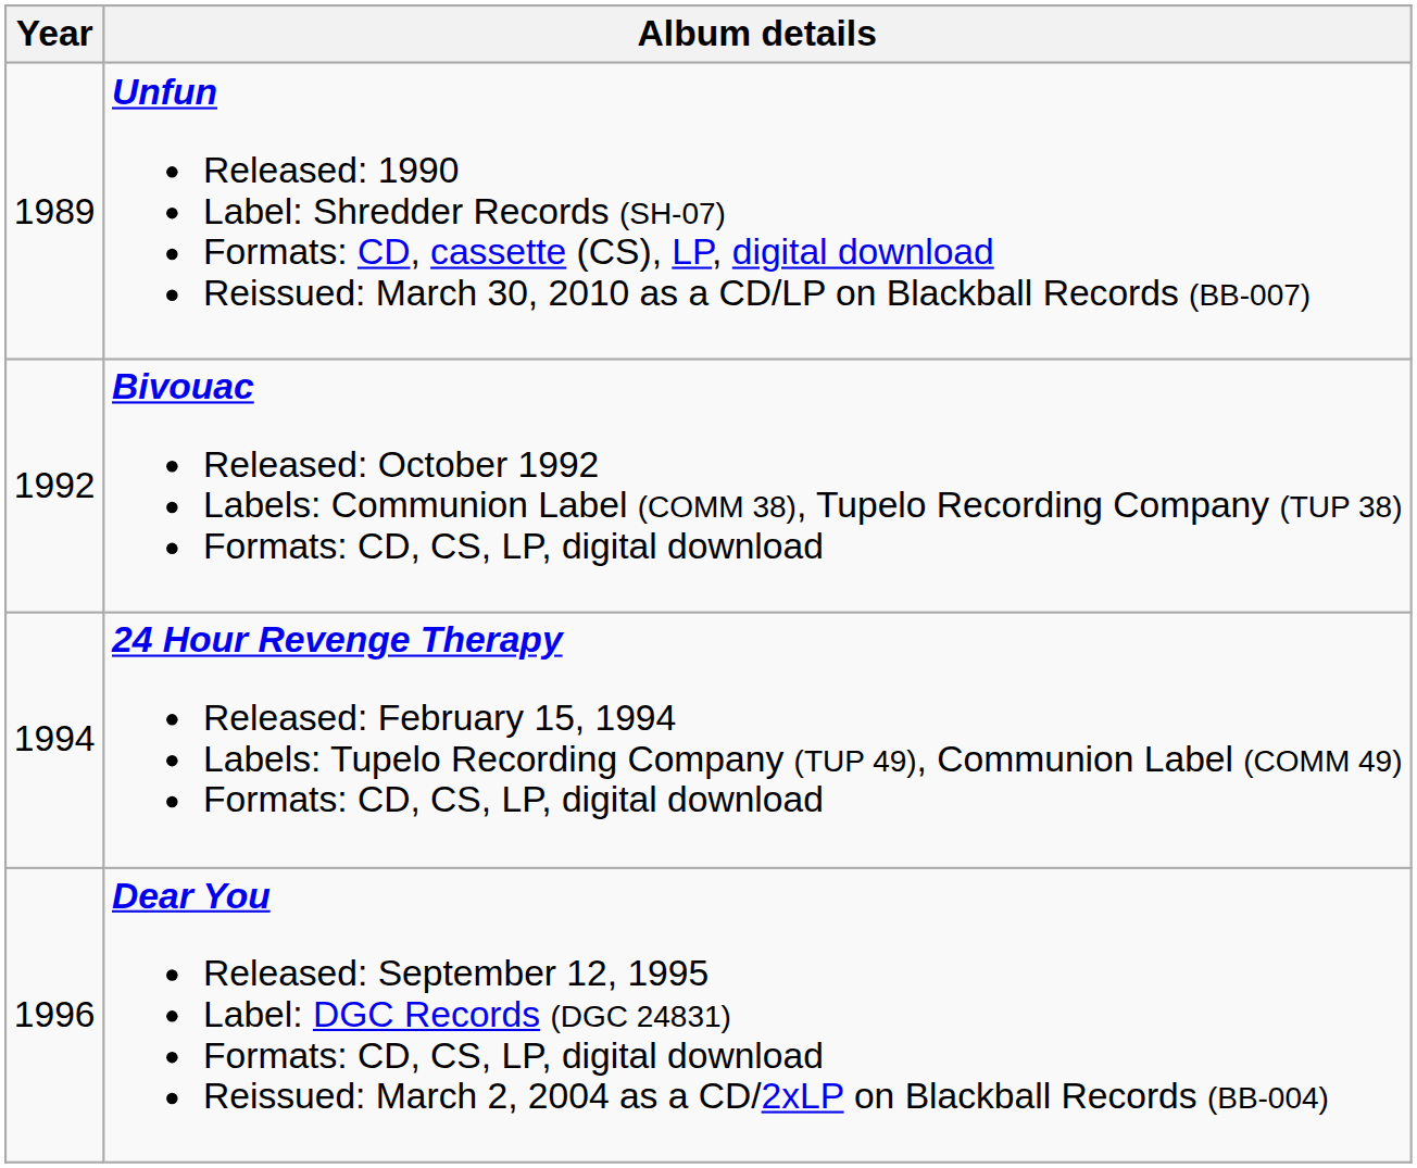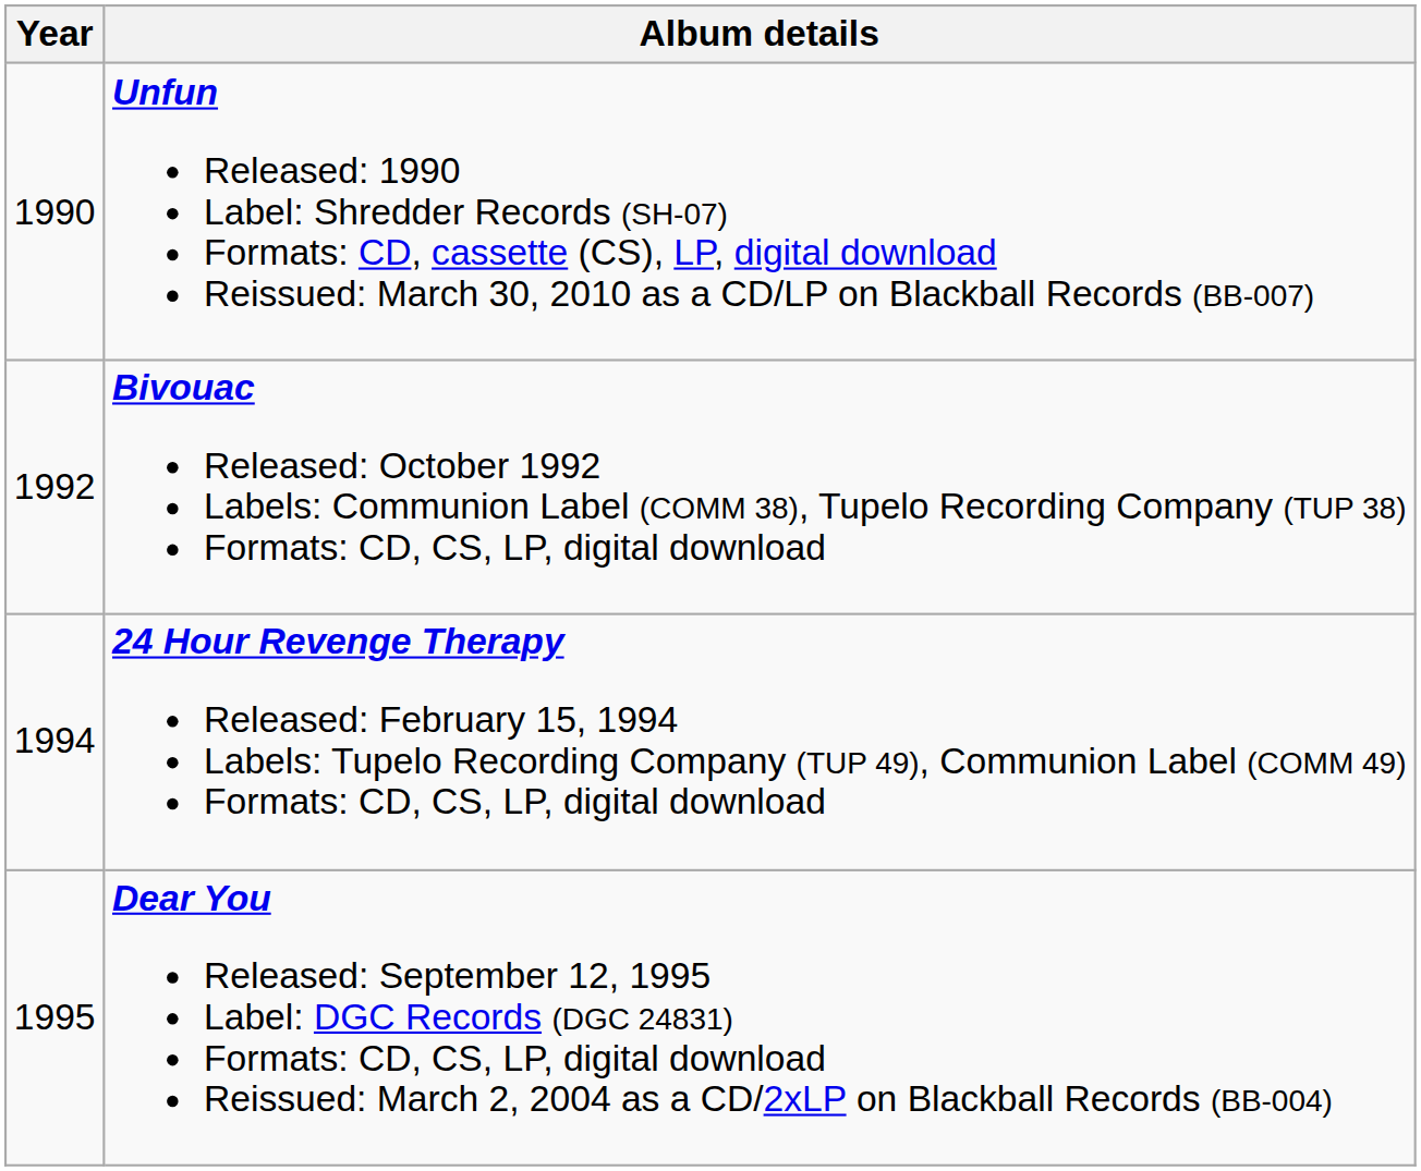row 2 | Year: 1989 -> 1990
row 5 | Year: 1996 -> 1995
